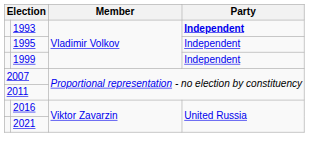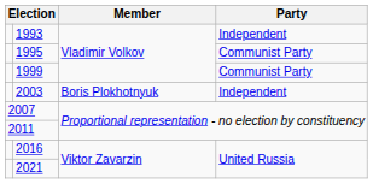1993 | Party: bold -> normal
1995 | Party: Independent -> Communist Party
1999 | Party: Independent -> Communist Party
+ row: 2003 | Boris Plokhotnyuk | Independent
